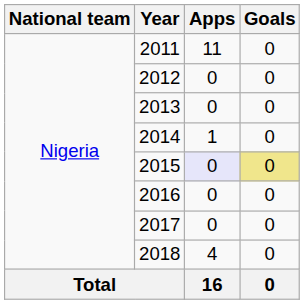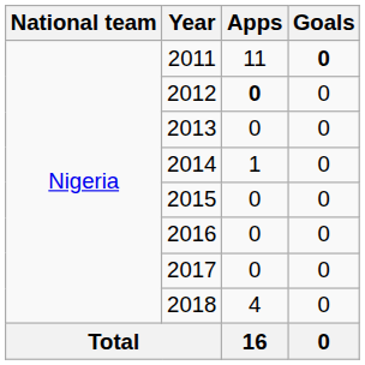2011 | Goals: normal -> bold
2012 | Apps: normal -> bold
2015 | Apps: lavender background -> no background
2015 | Goals: khaki background -> no background
